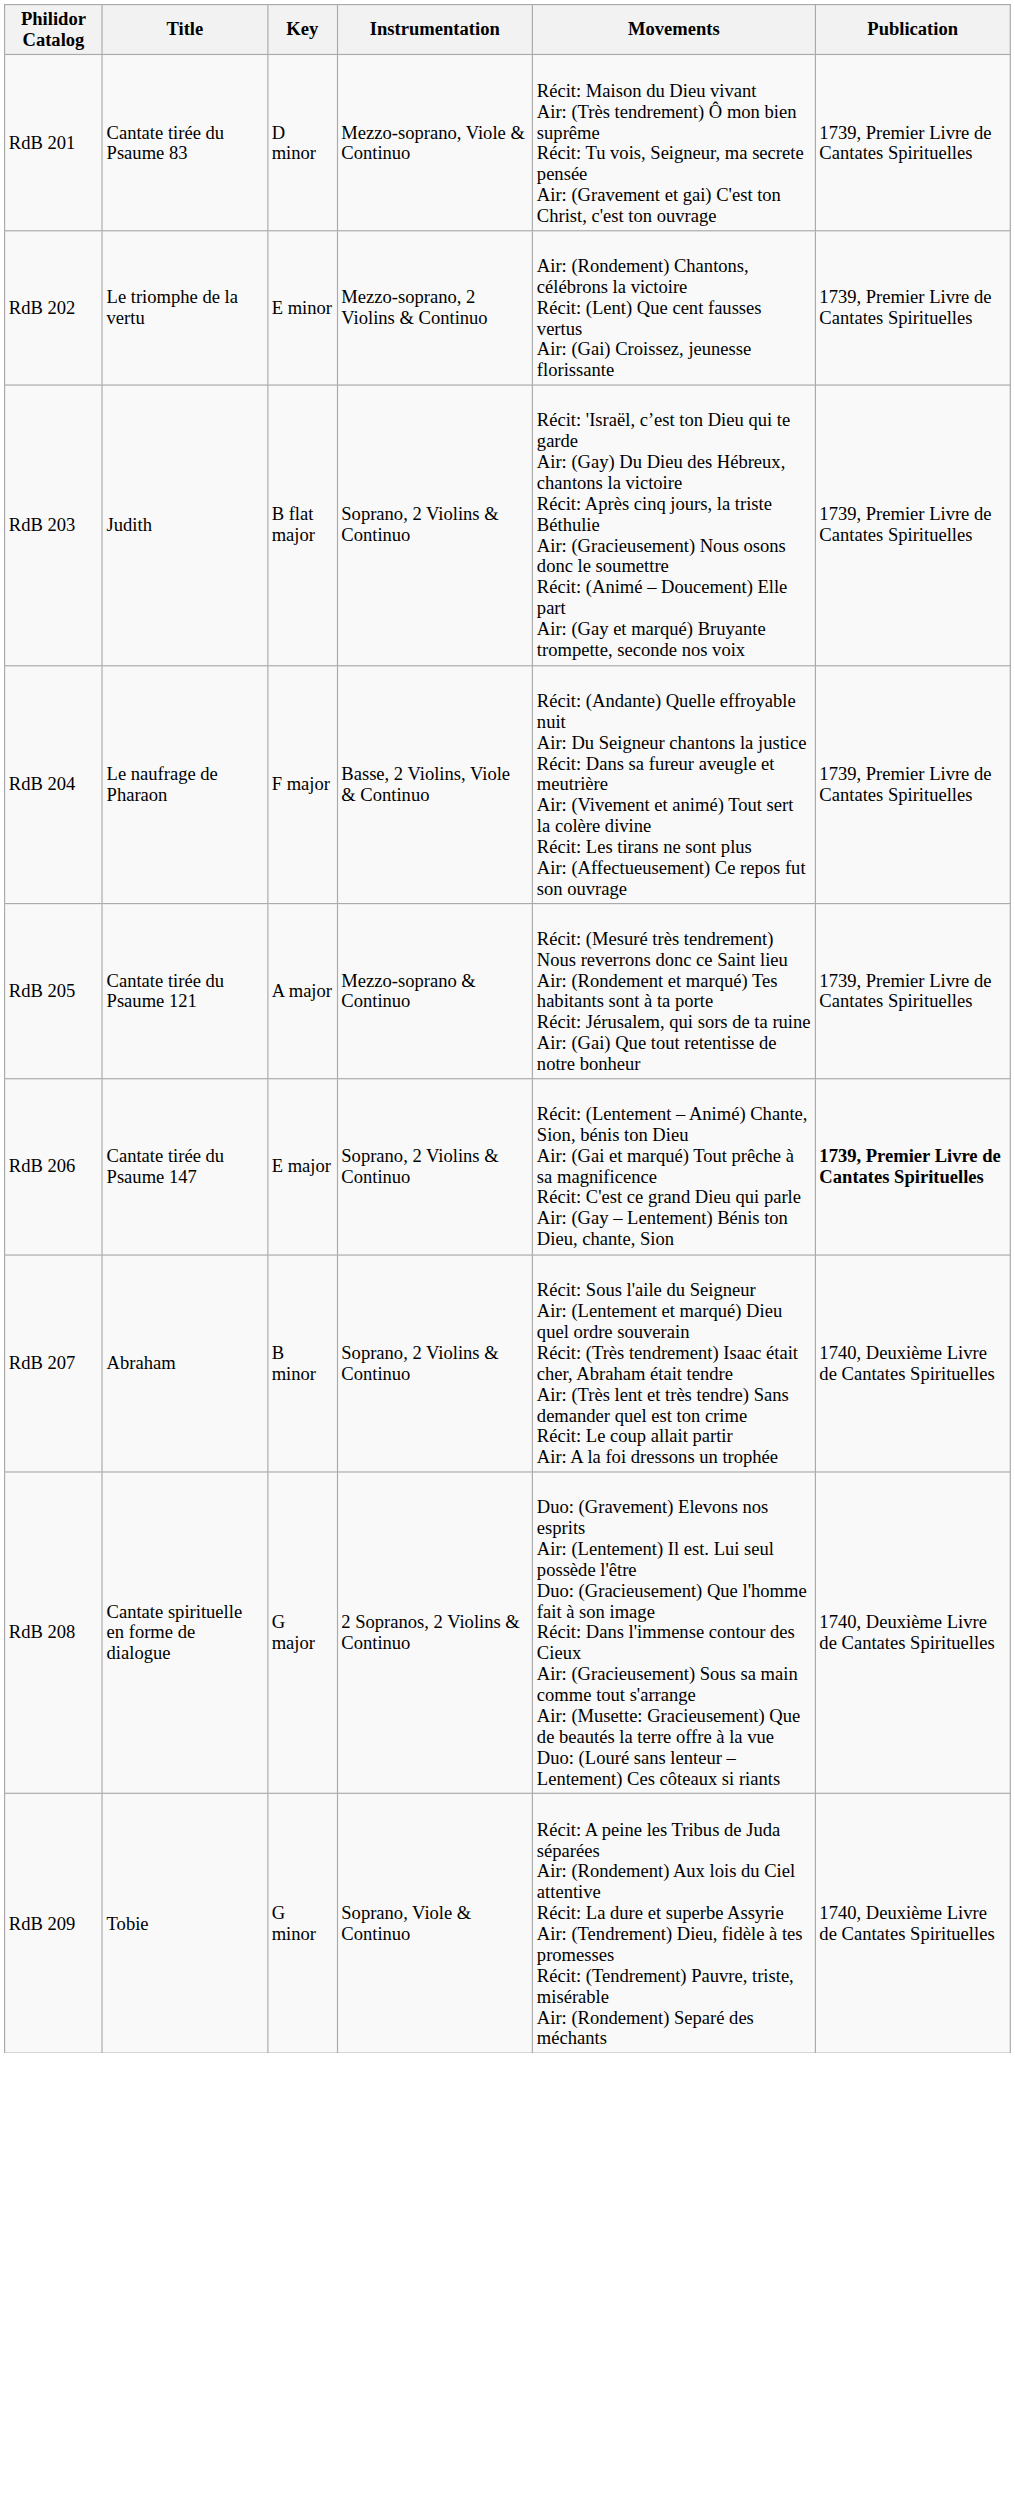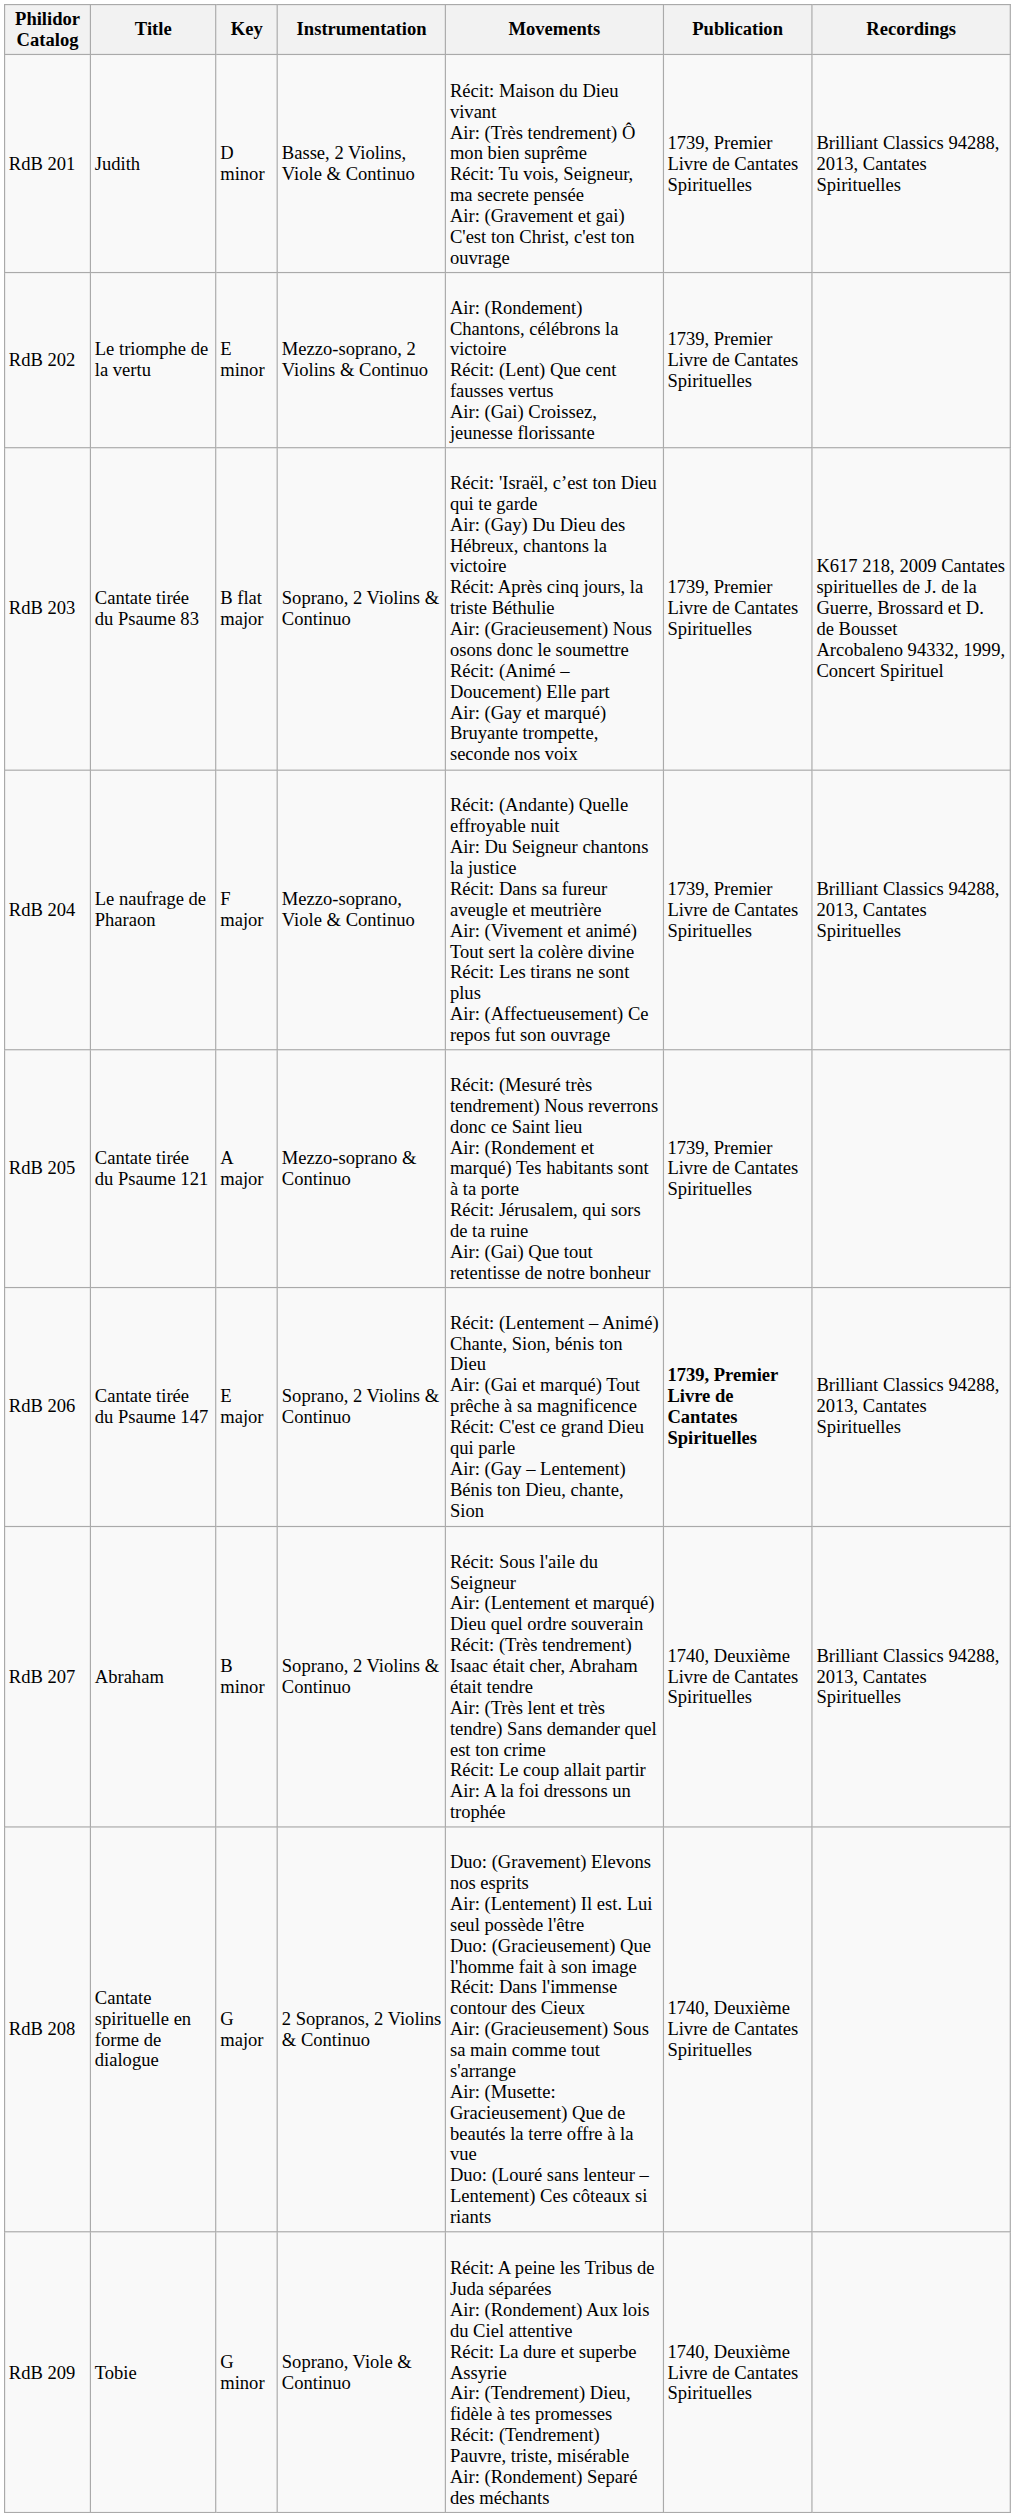+ column: Recordings | Brilliant Classics 94288, 2013, Cantates Spirituelles | K617 218, 2009 Cantates spirituelles de J. de la Guerre, Brossard et D. de Bousset Arcobaleno 94332, 1999, Concert Spirituel | Brilliant Classics 94288, 2013, Cantates Spirituelles | Brilliant Classics 94288, 2013, Cantates Spirituelles | Brilliant Classics 94288, 2013, Cantates Spirituelles
RdB 201 | Title: Cantate tirée du Psaume 83 -> Judith
RdB 201 | Instrumentation: Mezzo-soprano, Viole & Continuo -> Basse, 2 Violins, Viole & Continuo
RdB 203 | Title: Judith -> Cantate tirée du Psaume 83
RdB 204 | Instrumentation: Basse, 2 Violins, Viole & Continuo -> Mezzo-soprano, Viole & Continuo
